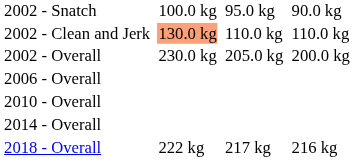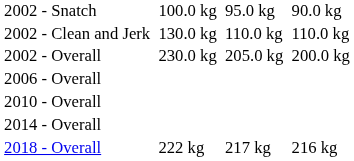2002 - Clean and Jerk | column 2: lightsalmon background -> no background
